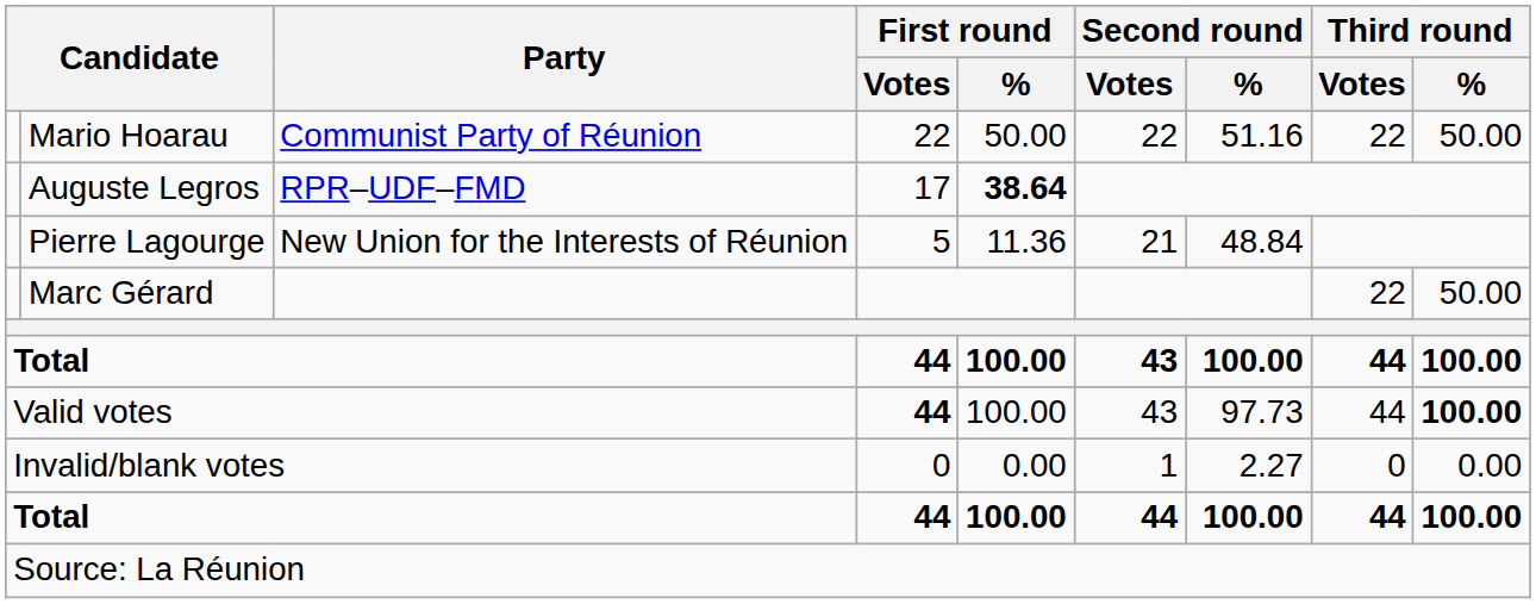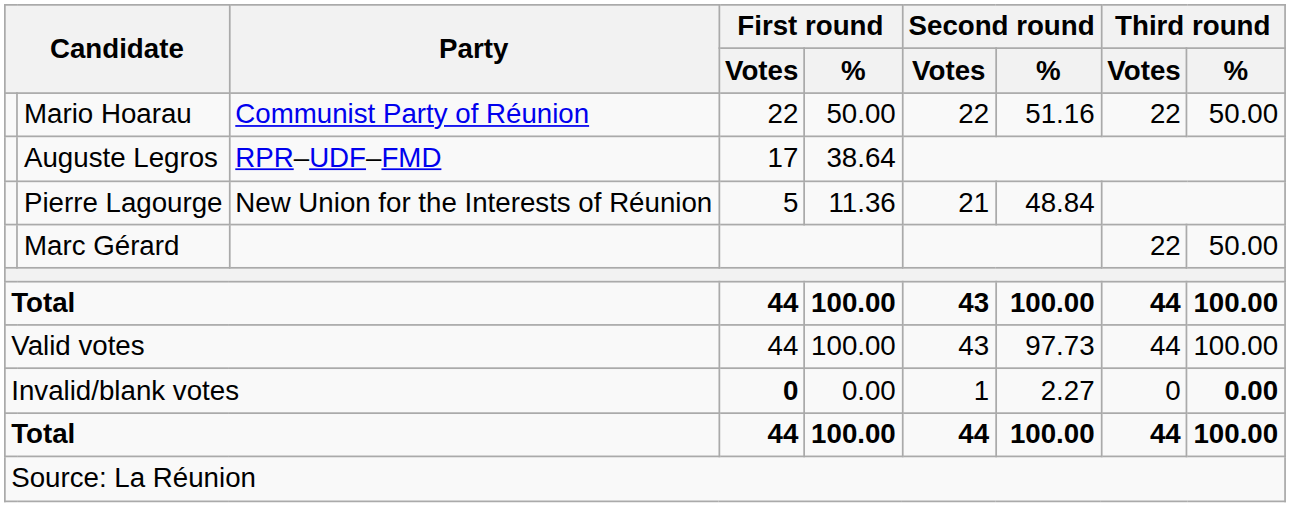Auguste Legros | First round / %: bold -> normal
Valid votes | First round / Votes: bold -> normal
Valid votes | Third round / %: bold -> normal
Invalid/blank votes | First round / Votes: normal -> bold
Invalid/blank votes | Third round / %: normal -> bold
